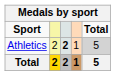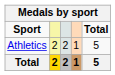Athletics | column 3: bold -> normal
Athletics | Total: lightgrey background -> no background
